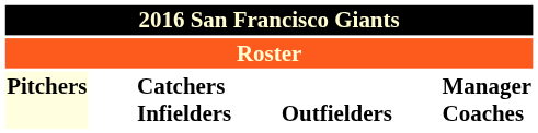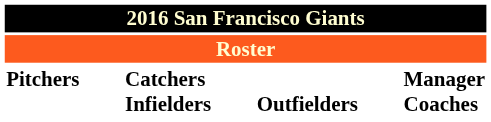Pitchers | column 1: lightyellow background -> no background
